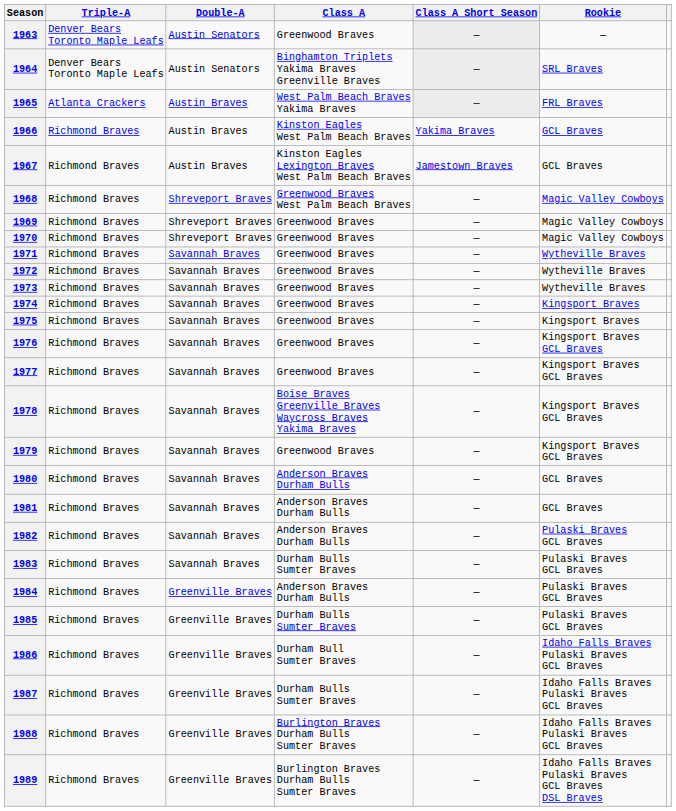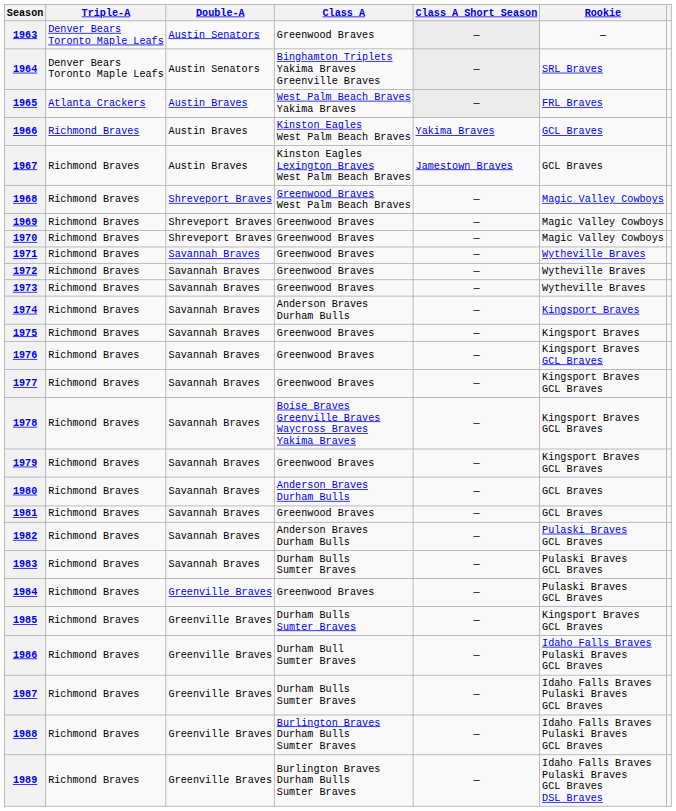1974 | Class A: Greenwood Braves -> Anderson Braves Durham Bulls
1981 | Class A: Anderson Braves Durham Bulls -> Greenwood Braves
1984 | Class A: Anderson Braves Durham Bulls -> Greenwood Braves
1985 | Rookie: Pulaski Braves GCL Braves -> Kingsport Braves GCL Braves
